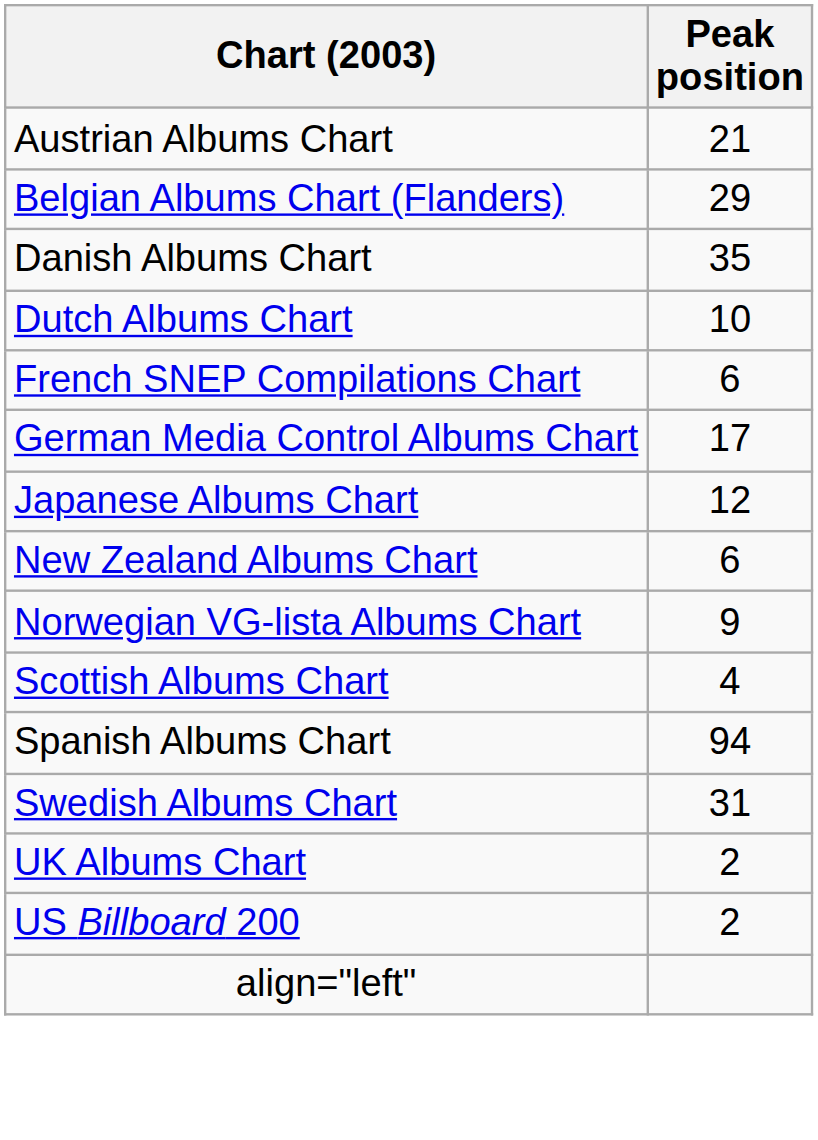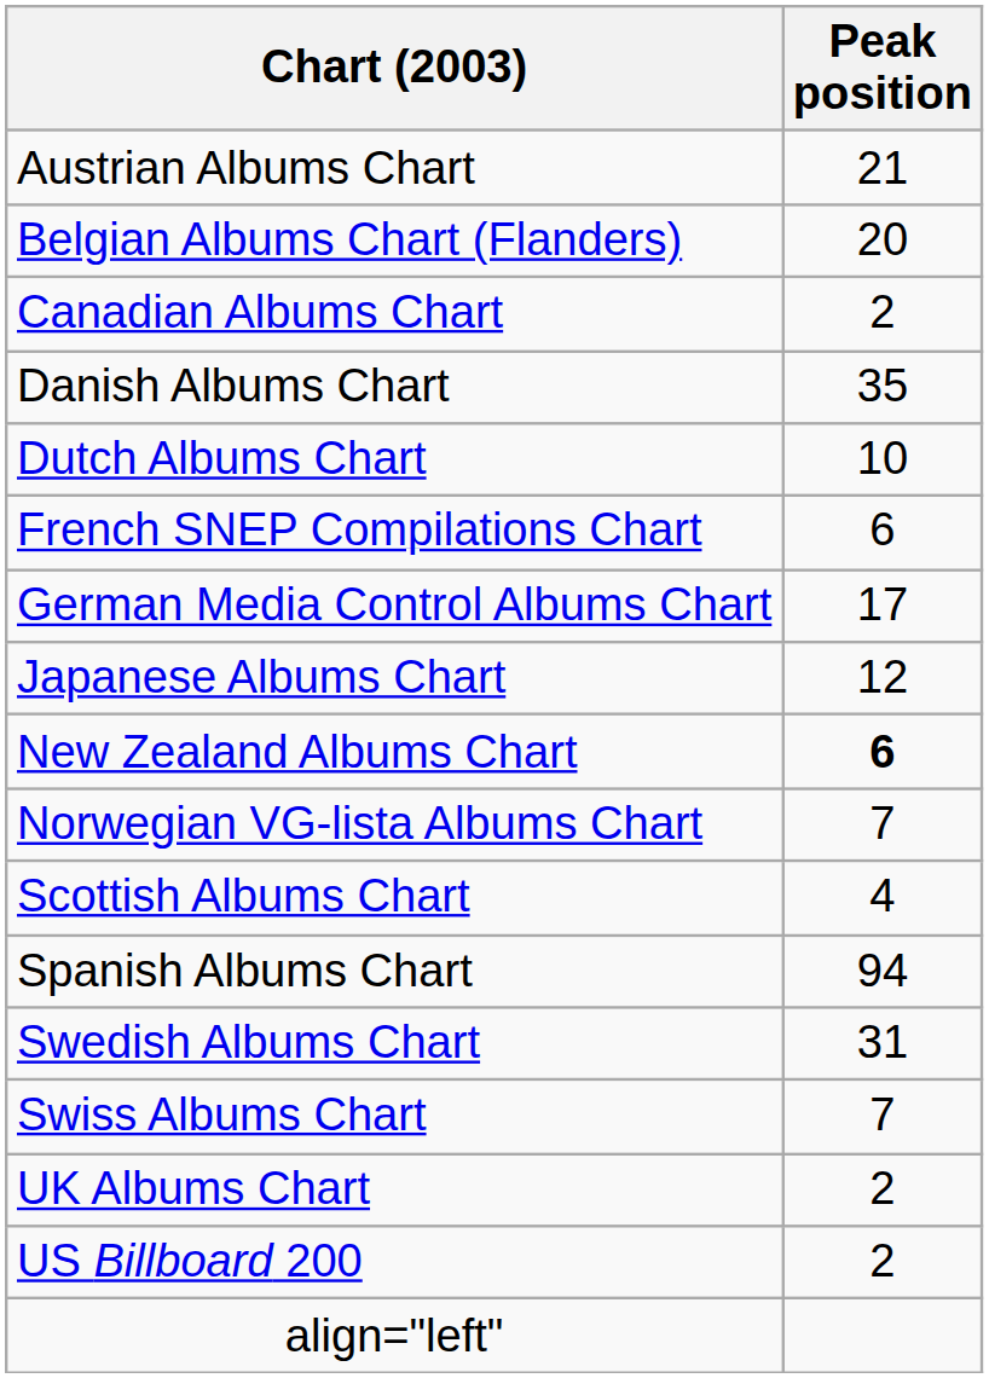Belgian Albums Chart (Flanders) | Peak position: 29 -> 20
+ row: Canadian Albums Chart | 2
New Zealand Albums Chart | Peak position: normal -> bold
Norwegian VG-lista Albums Chart | Peak position: 9 -> 7
+ row: Swiss Albums Chart | 7
